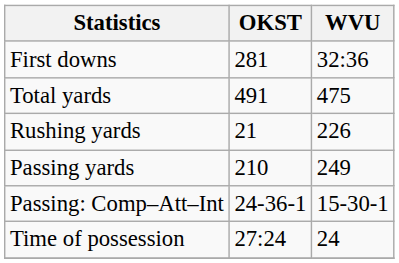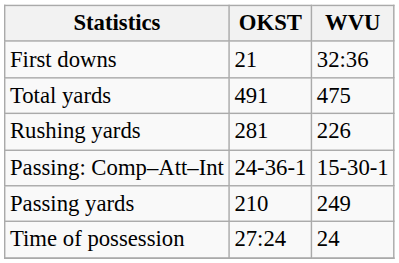First downs | OKST: 281 -> 21
Rushing yards | OKST: 21 -> 281
rows swapped: Passing yards <-> Passing: Comp–Att–Int
